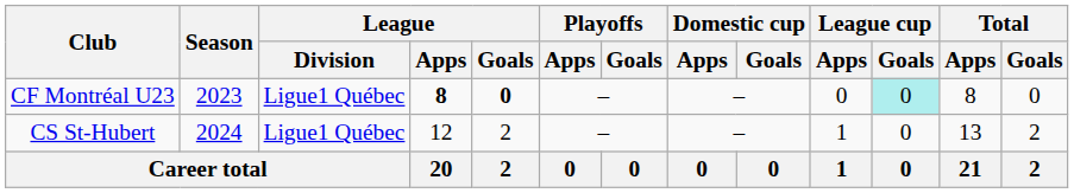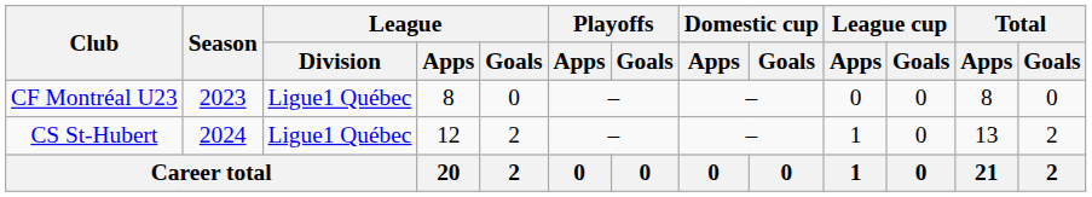CF Montréal U23 | League / Apps: bold -> normal
CF Montréal U23 | League / Goals: bold -> normal
CF Montréal U23 | League cup / Goals: paleturquoise background -> no background
